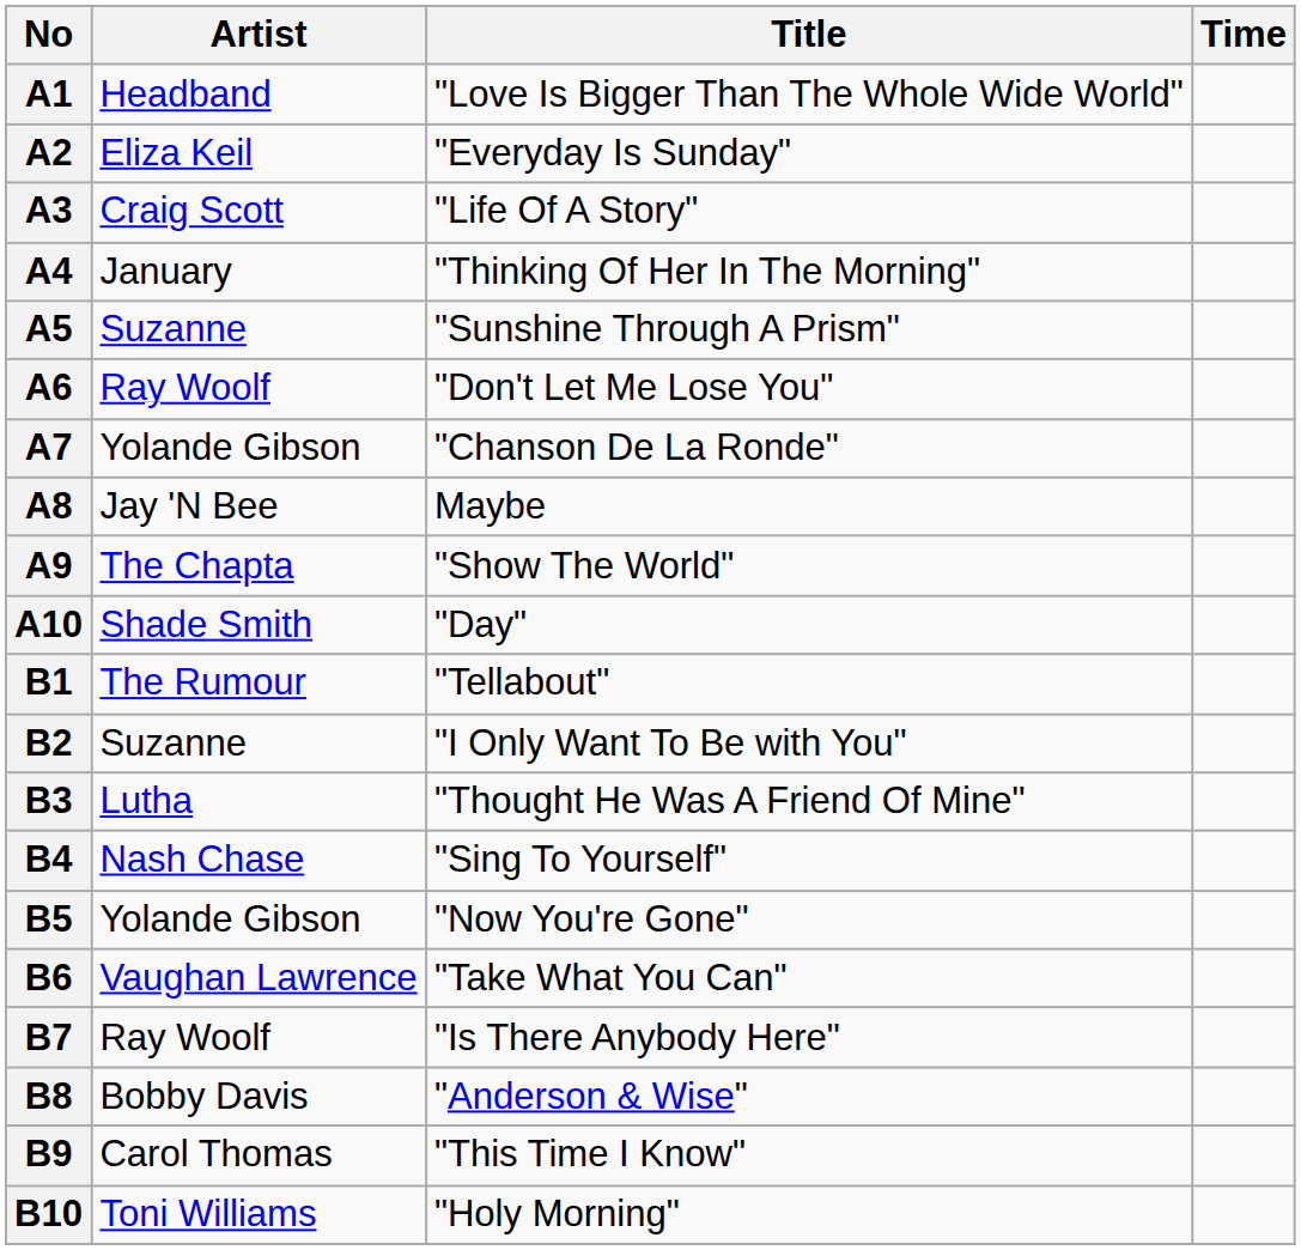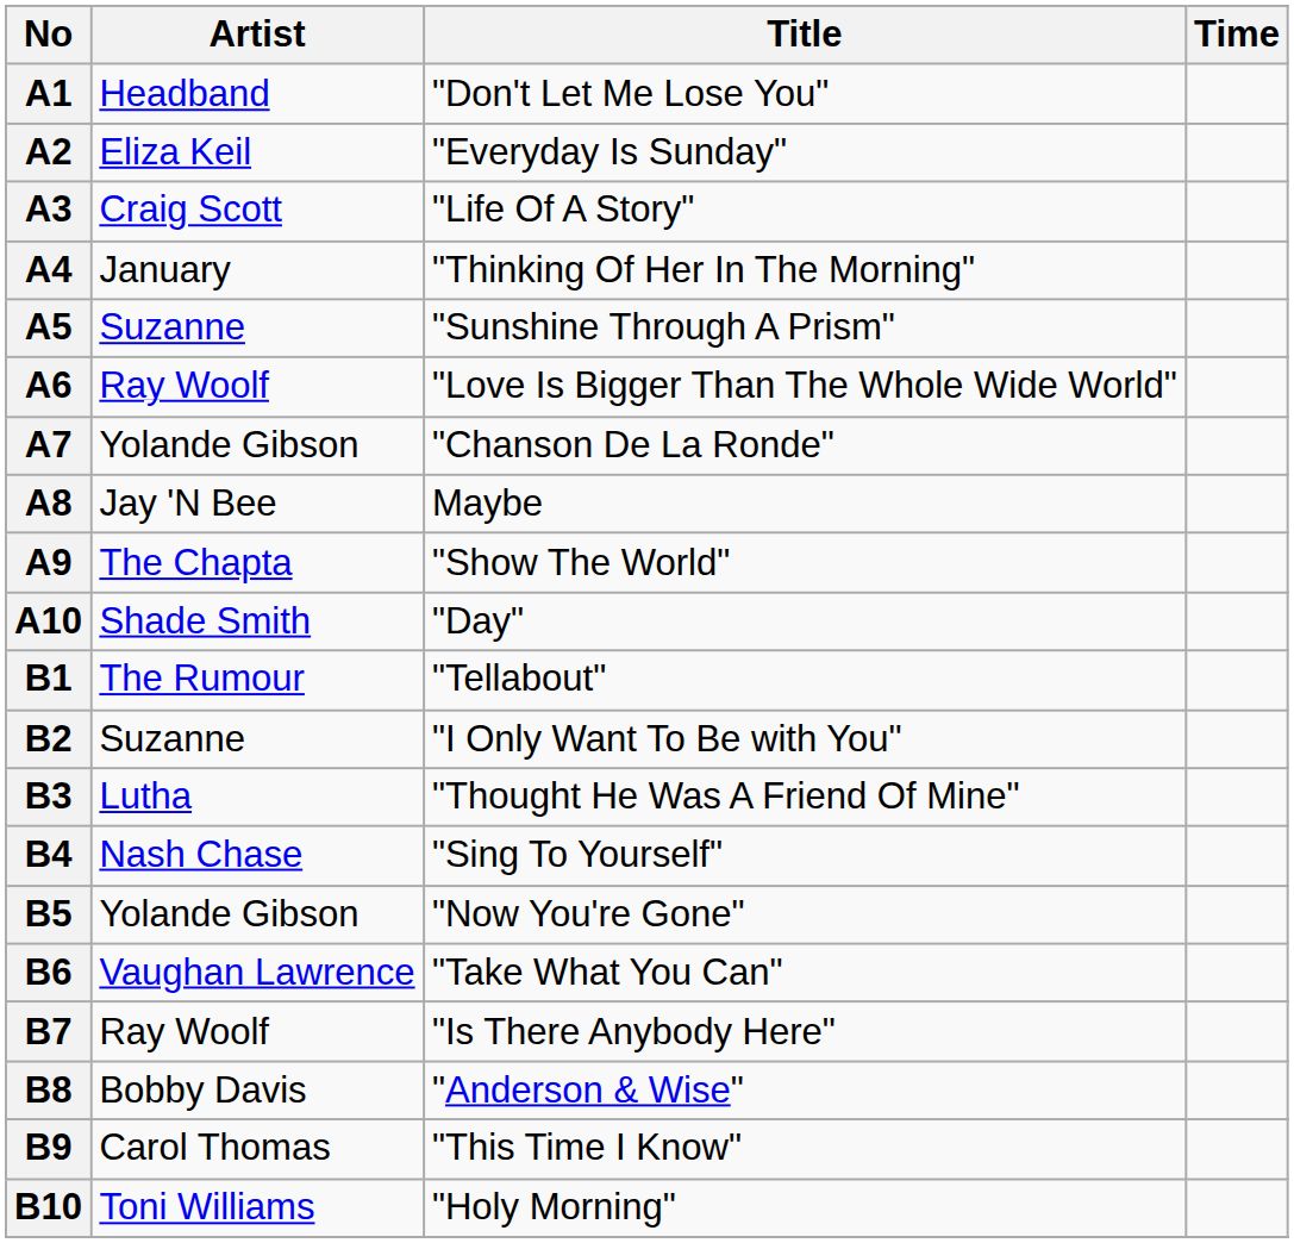A1 | Title: "Love Is Bigger Than The Whole Wide World" -> "Don't Let Me Lose You"
A6 | Title: "Don't Let Me Lose You" -> "Love Is Bigger Than The Whole Wide World"
